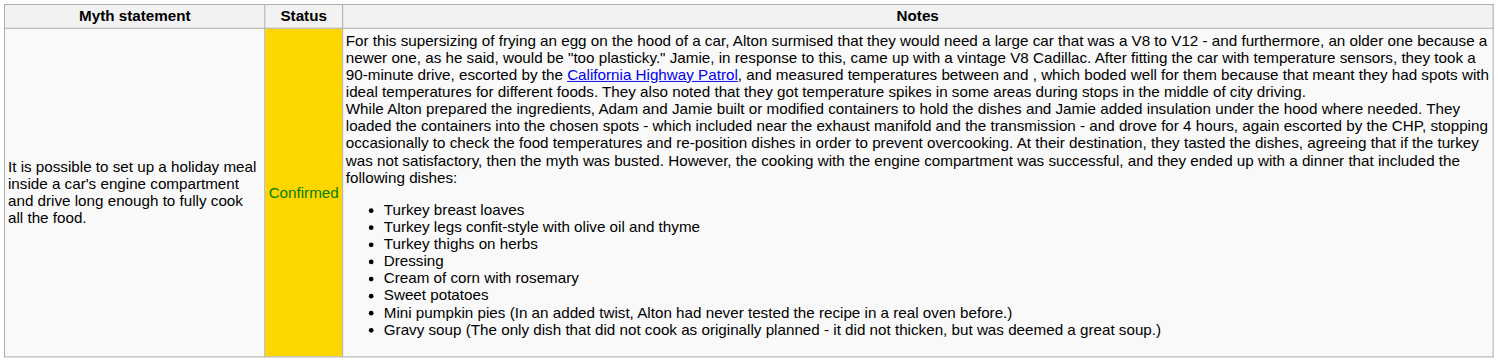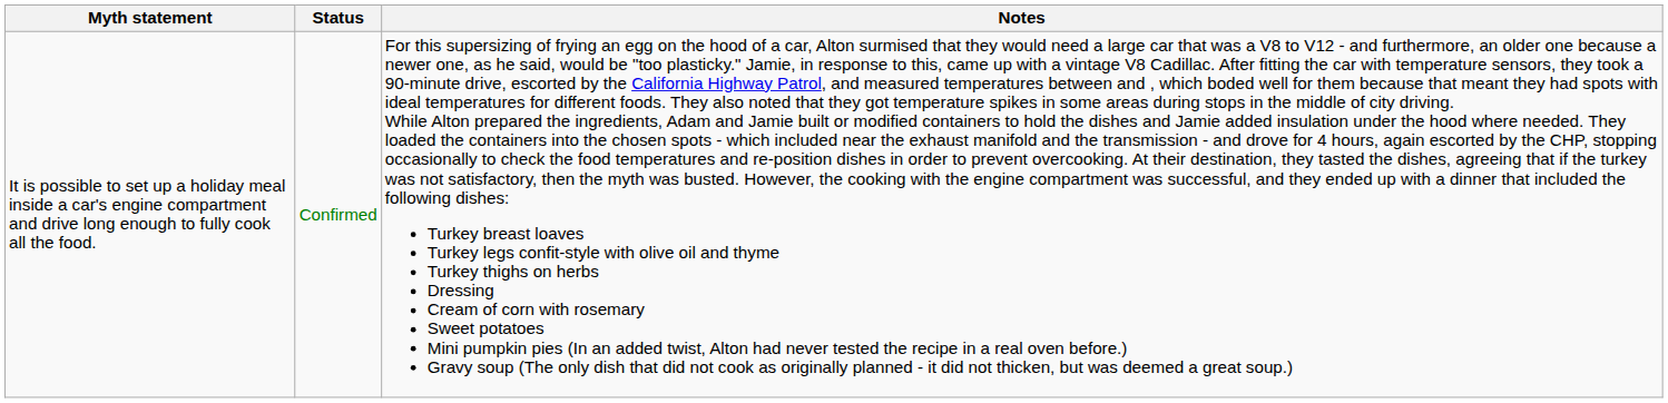row 2 | Status: gold background -> no background
